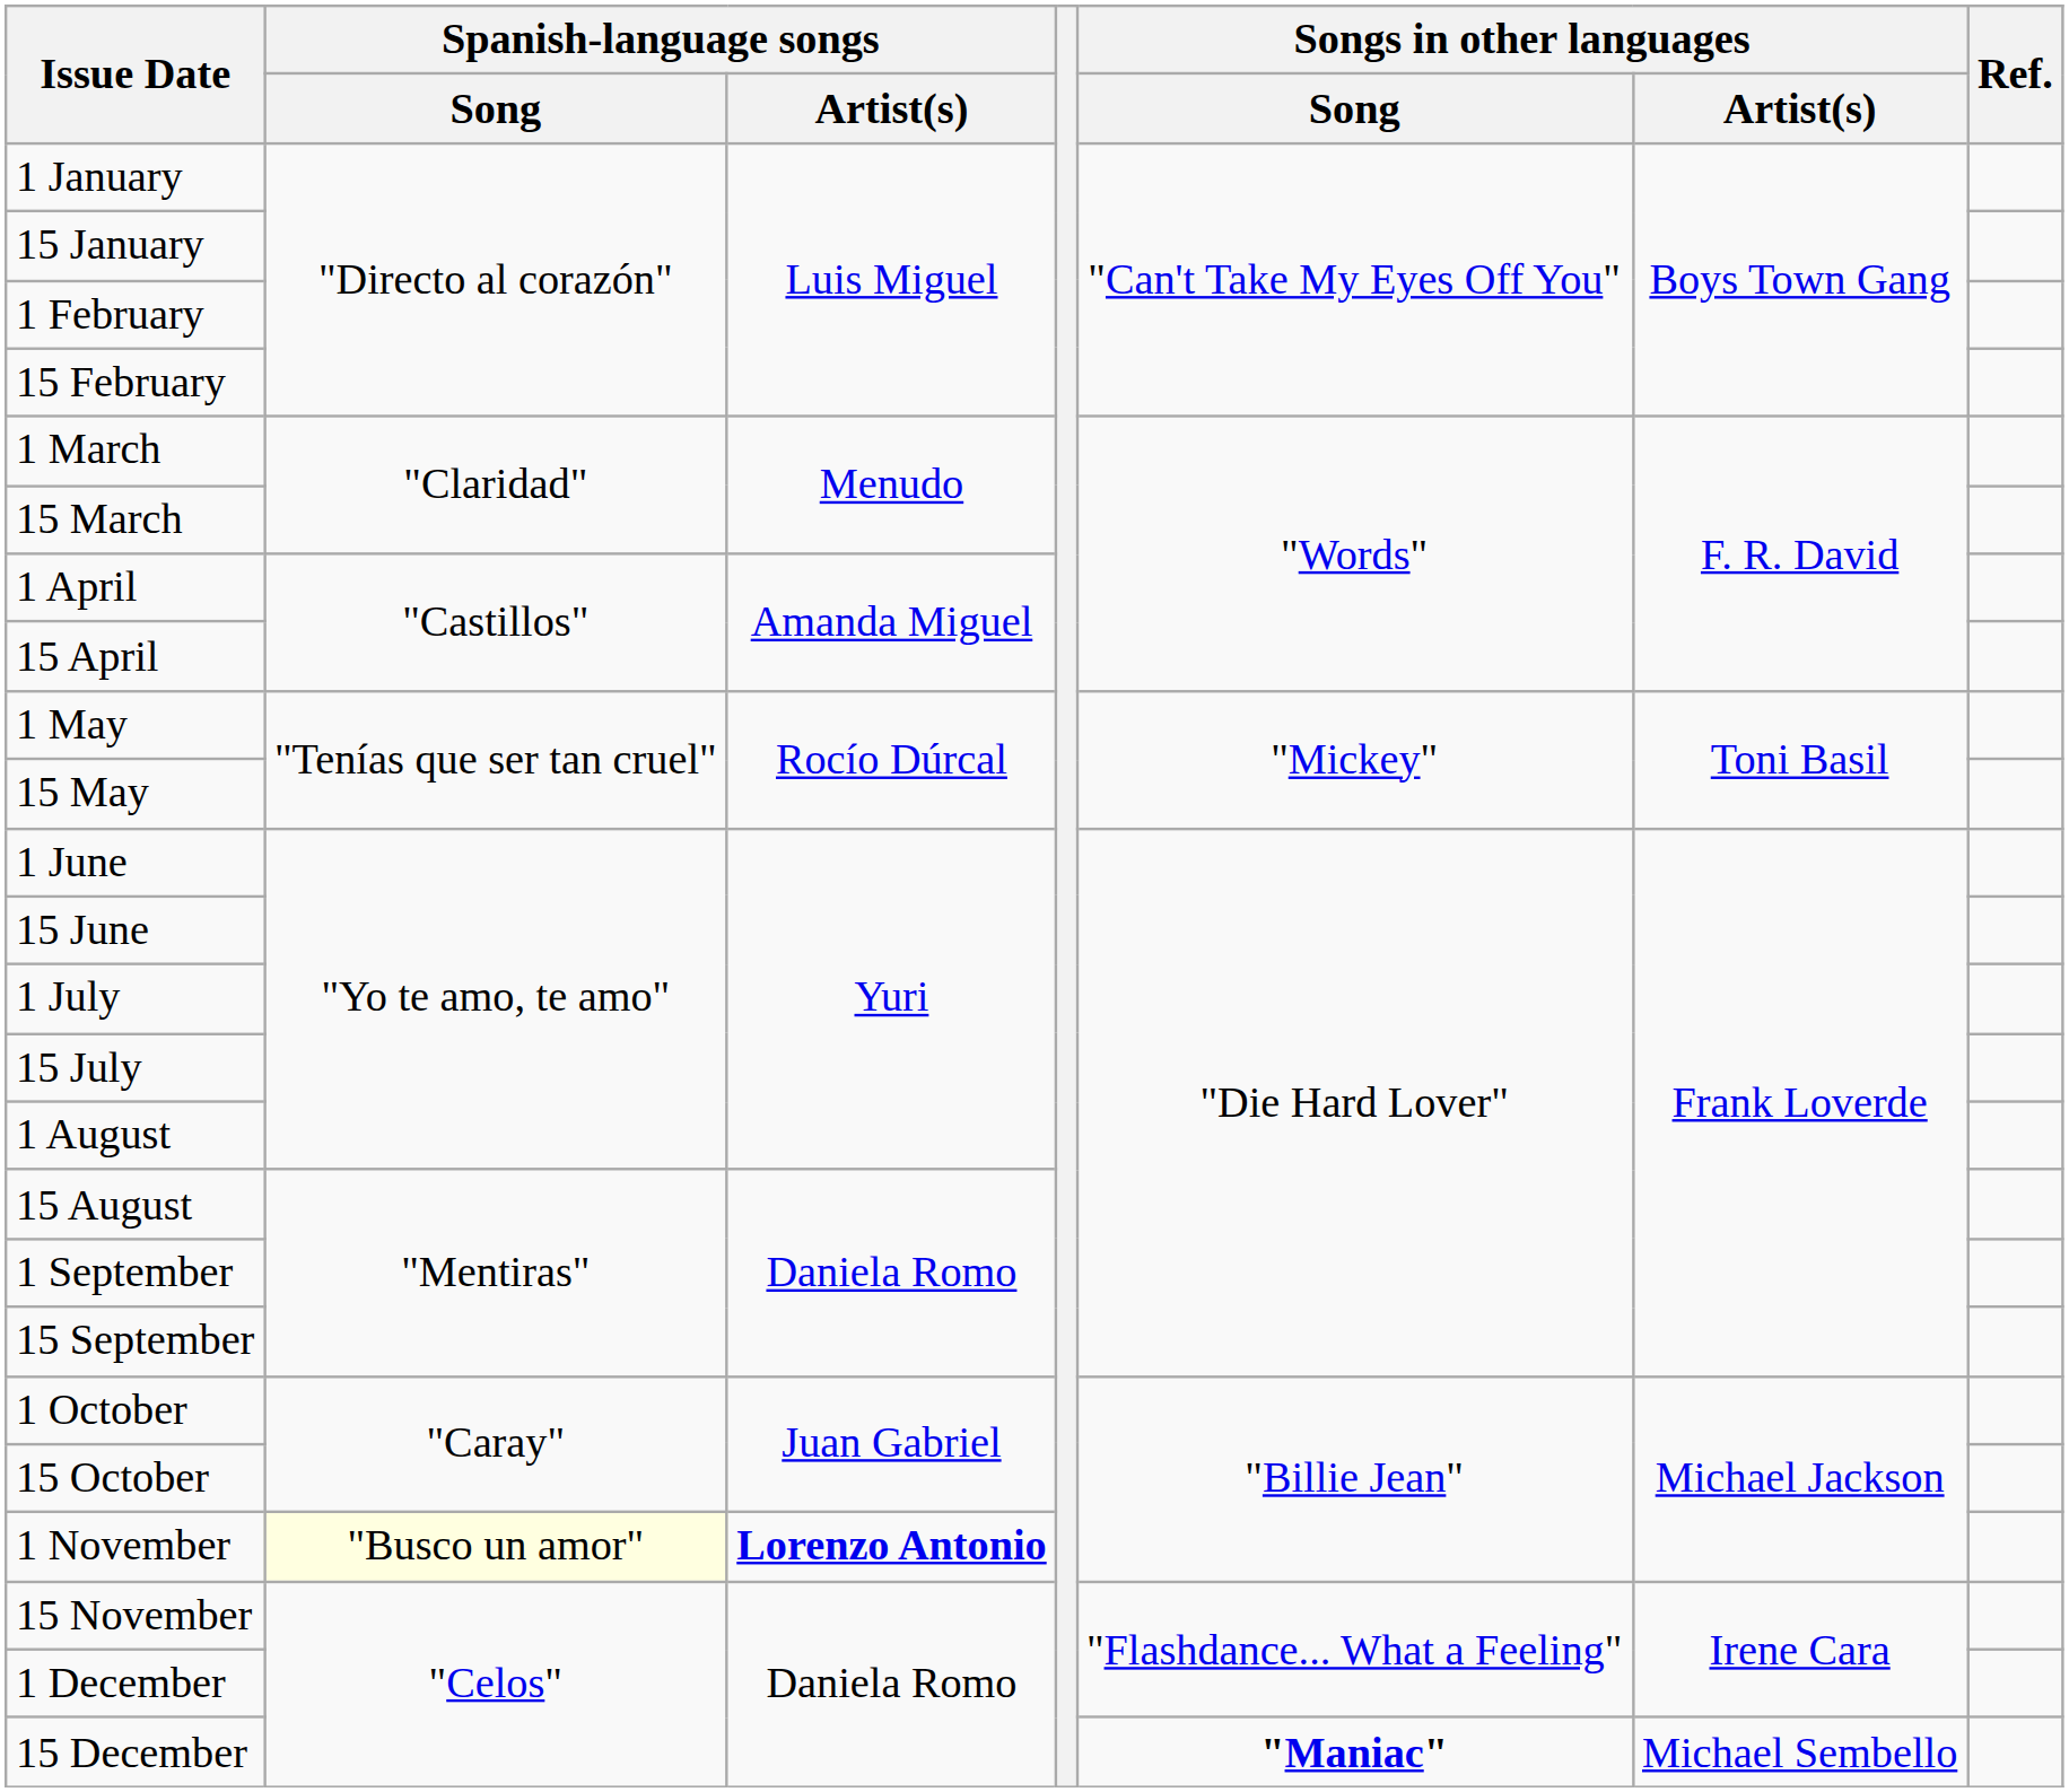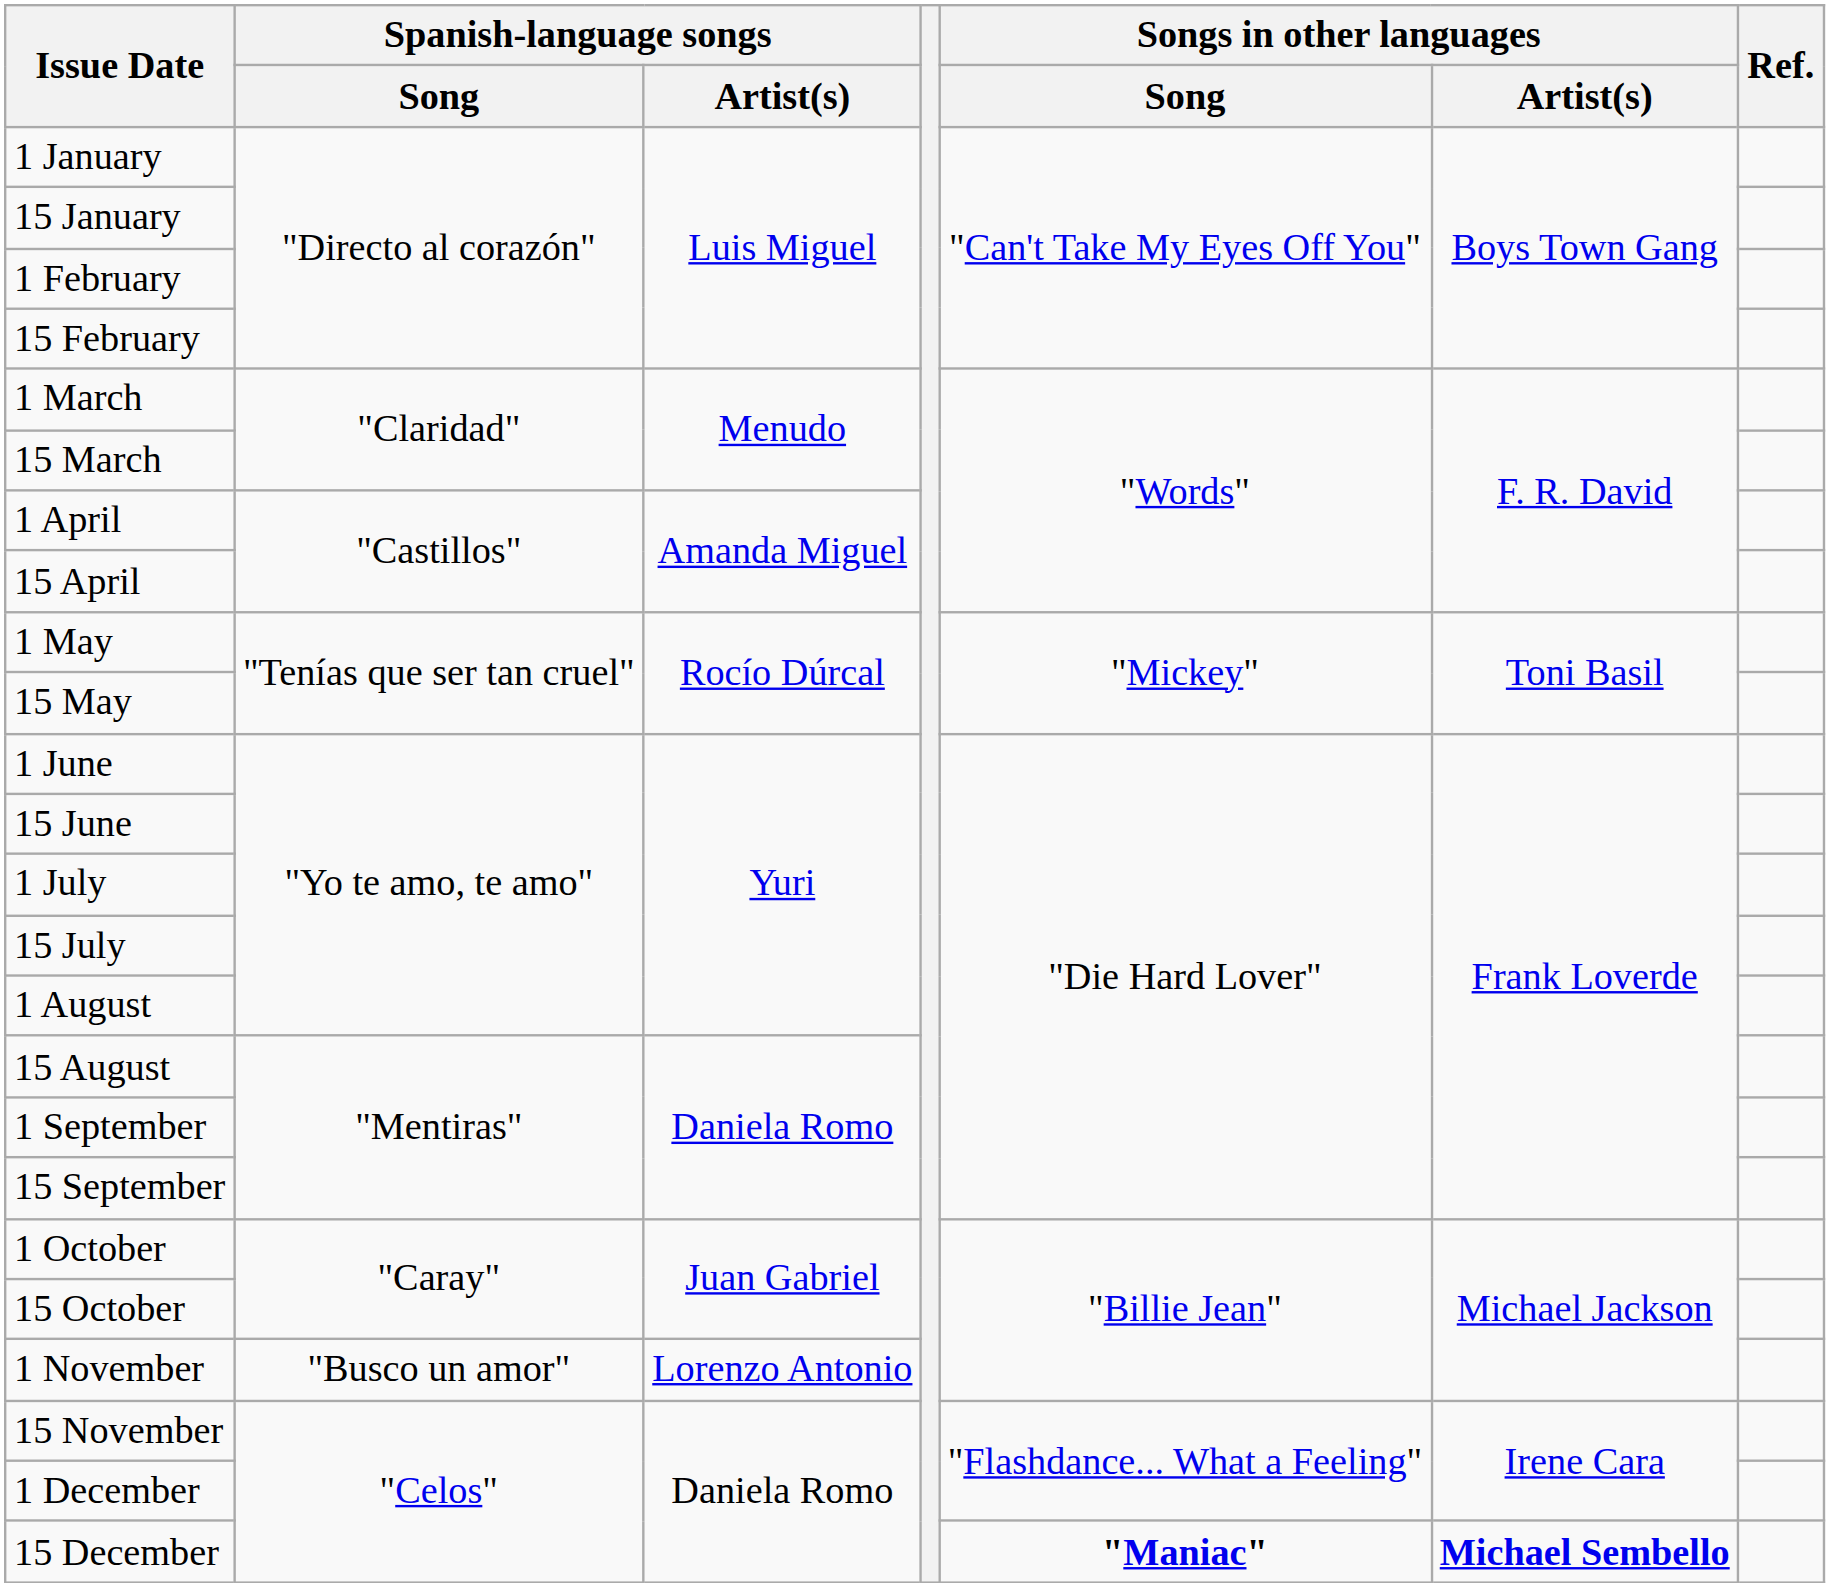1 November | Spanish-language songs / Song: lightyellow background -> no background
1 November | Spanish-language songs / Artist(s): bold -> normal
15 December | Songs in other languages / Artist(s): normal -> bold
